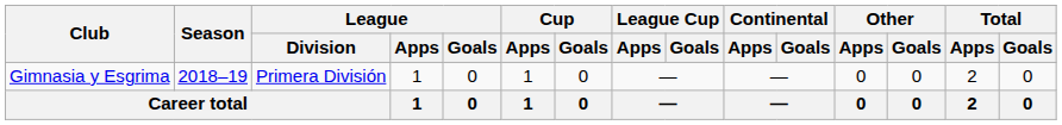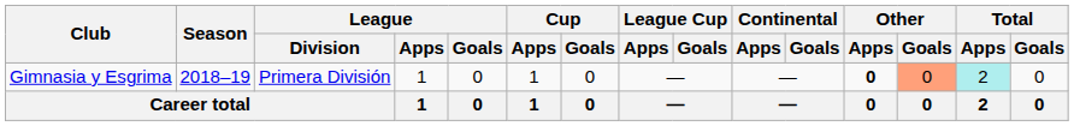Gimnasia y Esgrima | Other / Apps: normal -> bold
Gimnasia y Esgrima | Other / Goals: no background -> lightsalmon background
Gimnasia y Esgrima | Total / Apps: no background -> paleturquoise background
